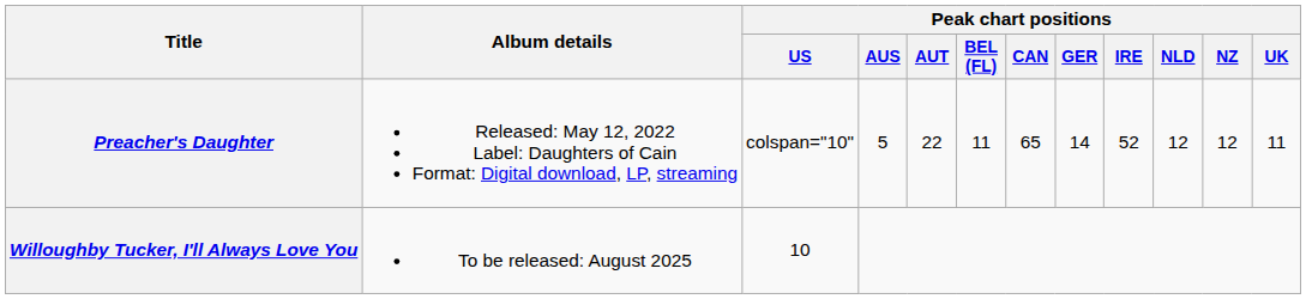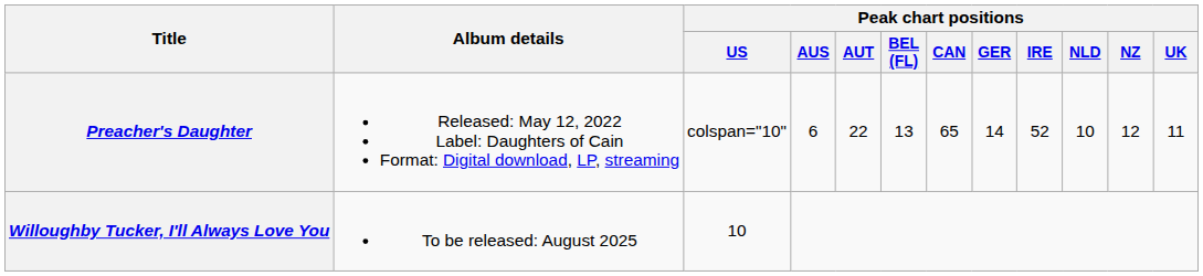Preacher's Daughter | Peak chart positions / AUS: 5 -> 6
Preacher's Daughter | Peak chart positions / BEL (FL): 11 -> 13
Preacher's Daughter | Peak chart positions / NLD: 12 -> 10
